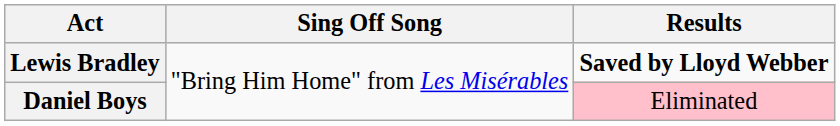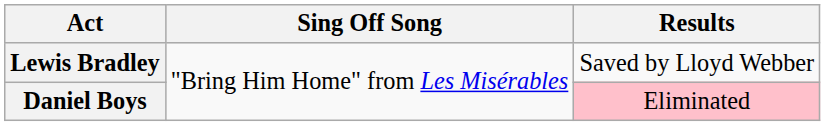Lewis Bradley | Results: bold -> normal
